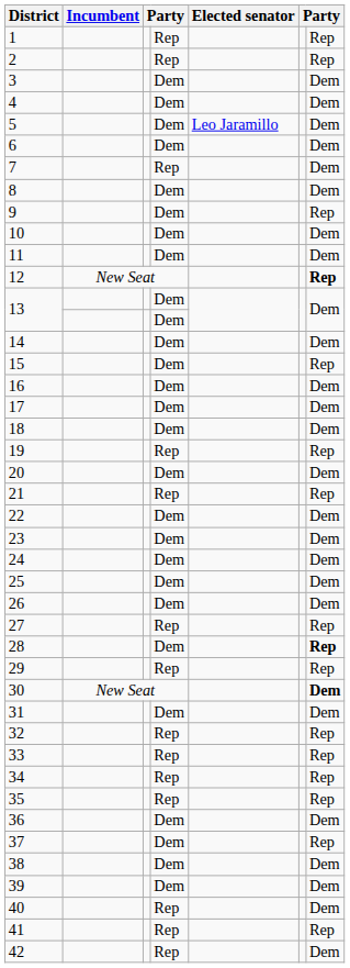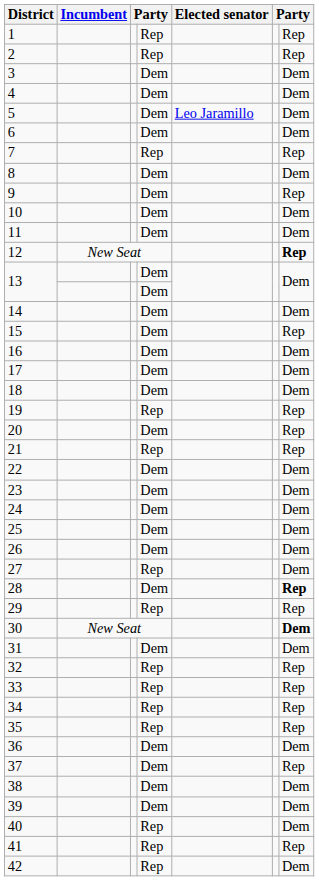7 | column 7: Dem -> Rep
20 | column 7: Dem -> Rep
27 | column 7: Rep -> Dem
